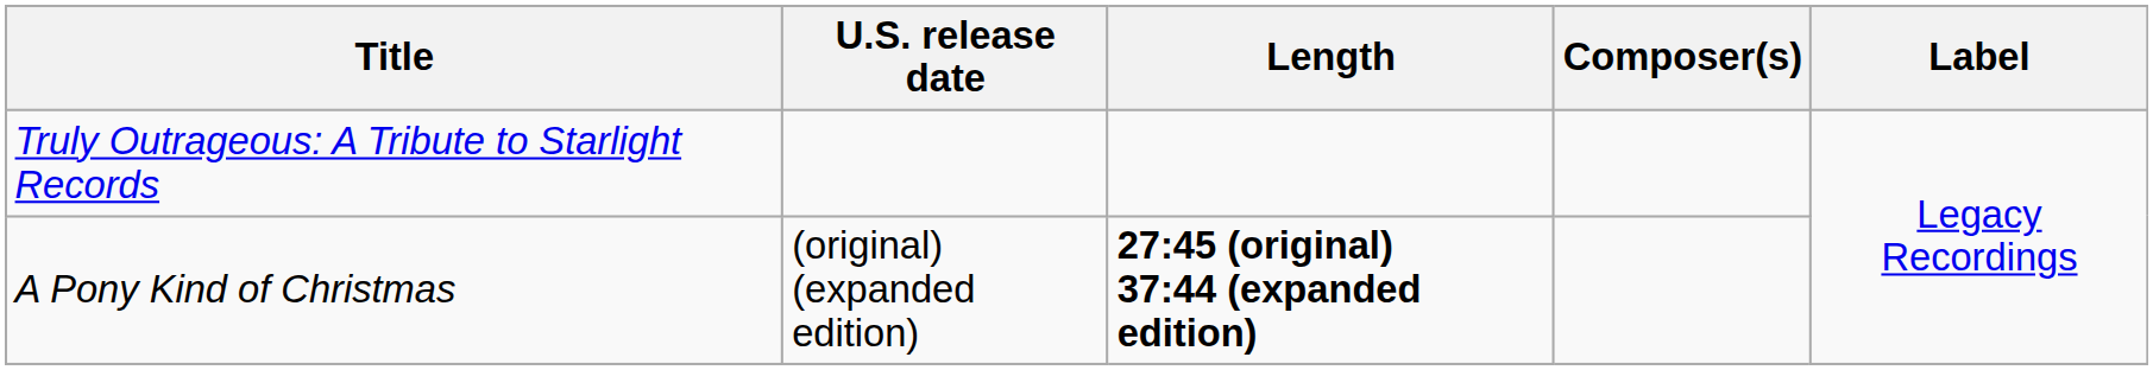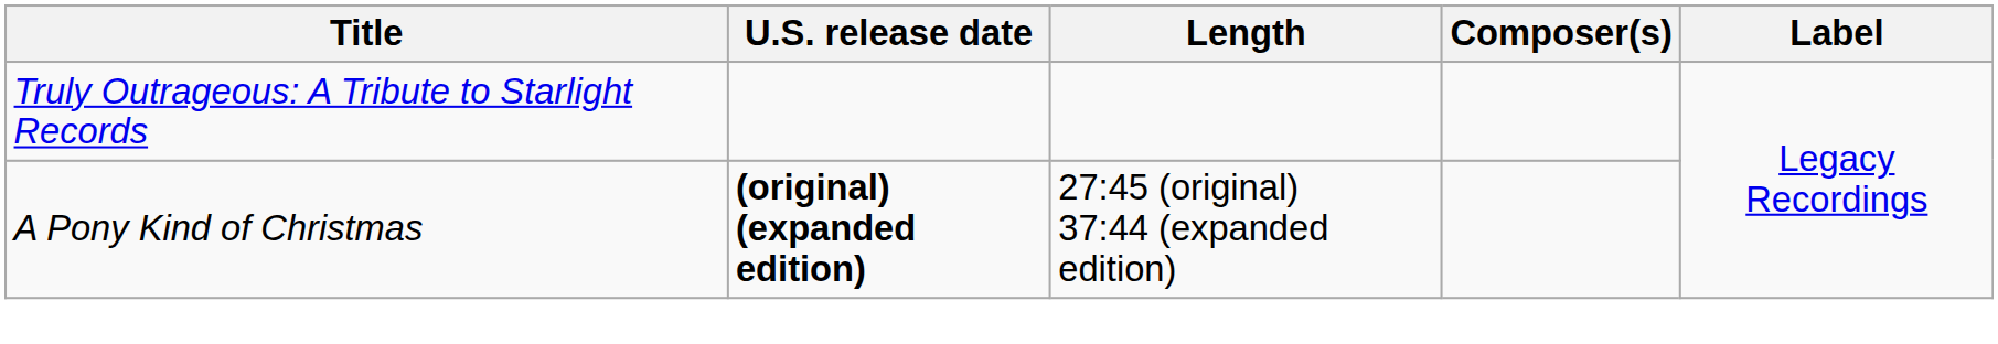A Pony Kind of Christmas | U.S. release date: normal -> bold
A Pony Kind of Christmas | Length: bold -> normal
